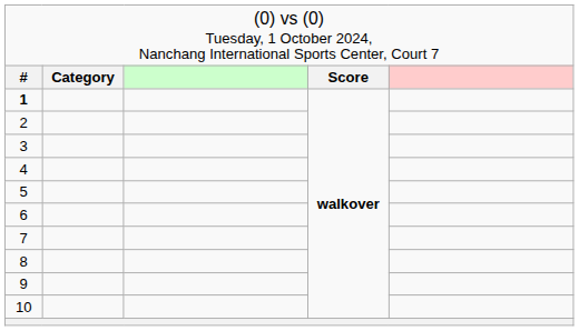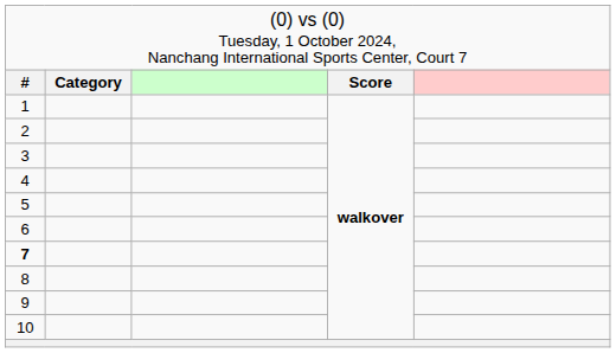1 | column 1: bold -> normal
7 | column 1: normal -> bold
